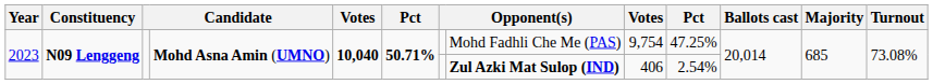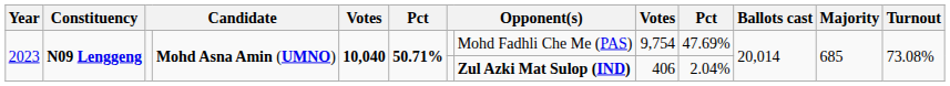row 2 | column 10: 47.25% -> 47.69%
row 3 | column 10: 2.54% -> 2.04%
